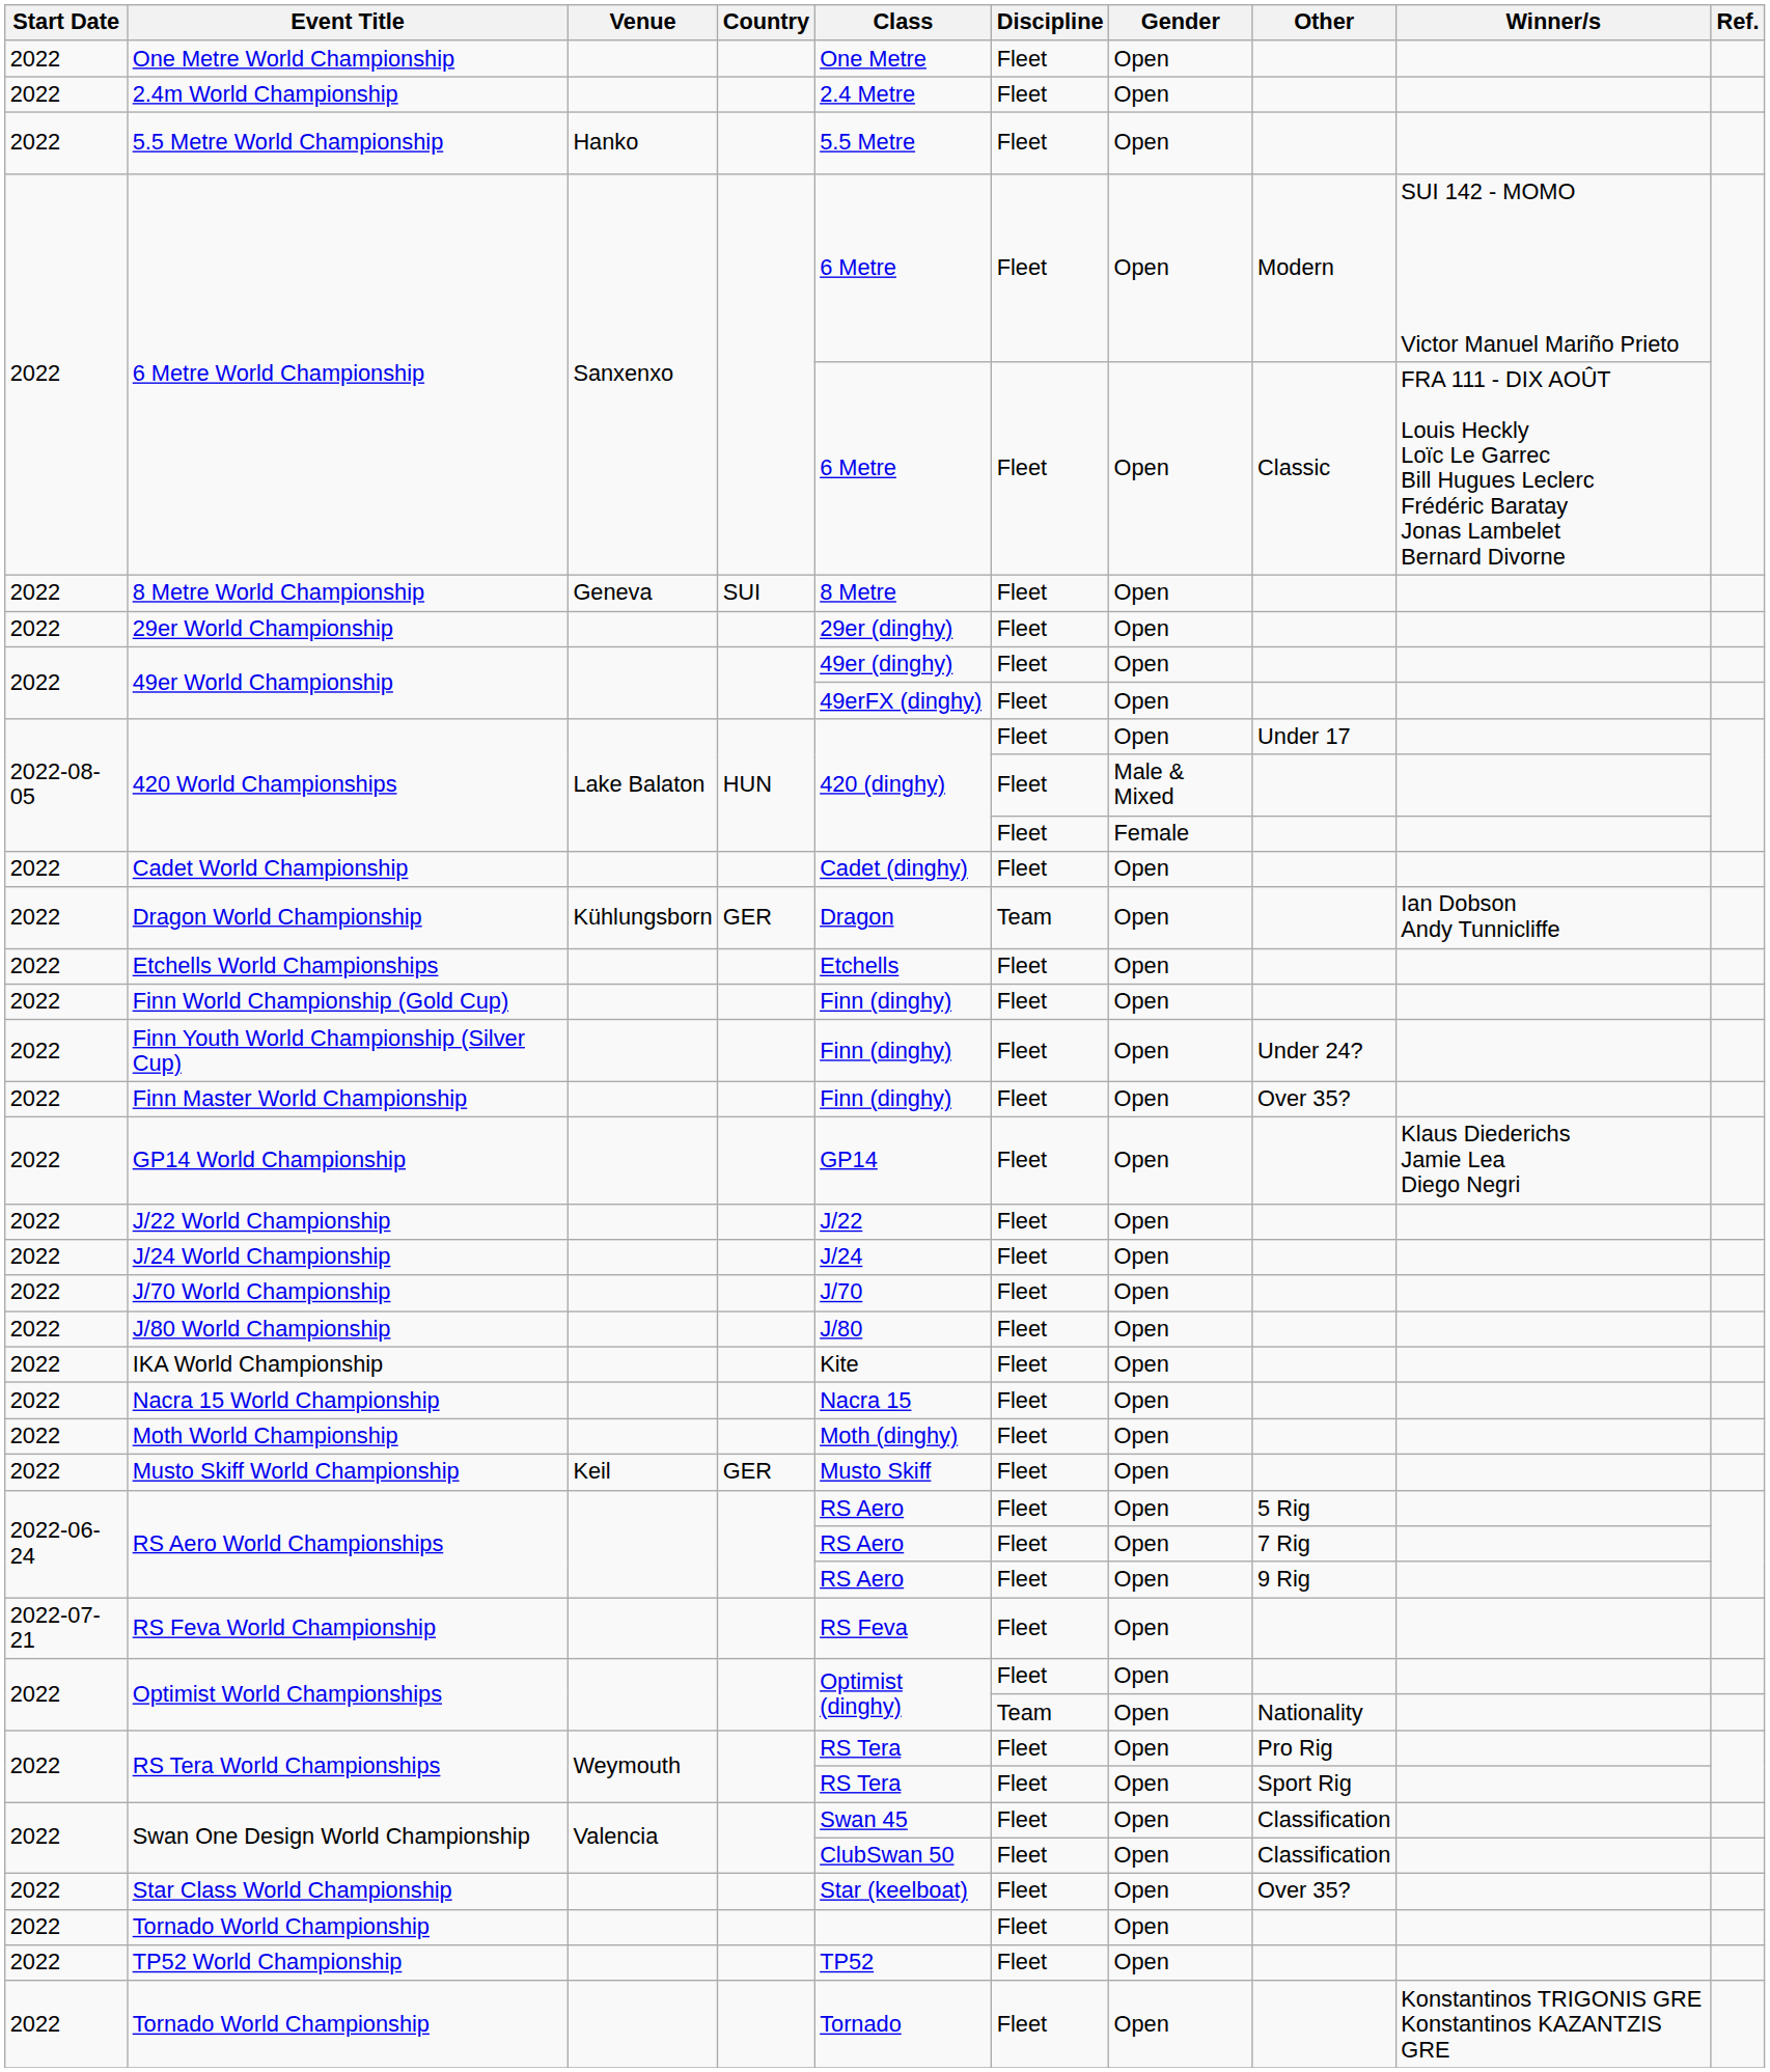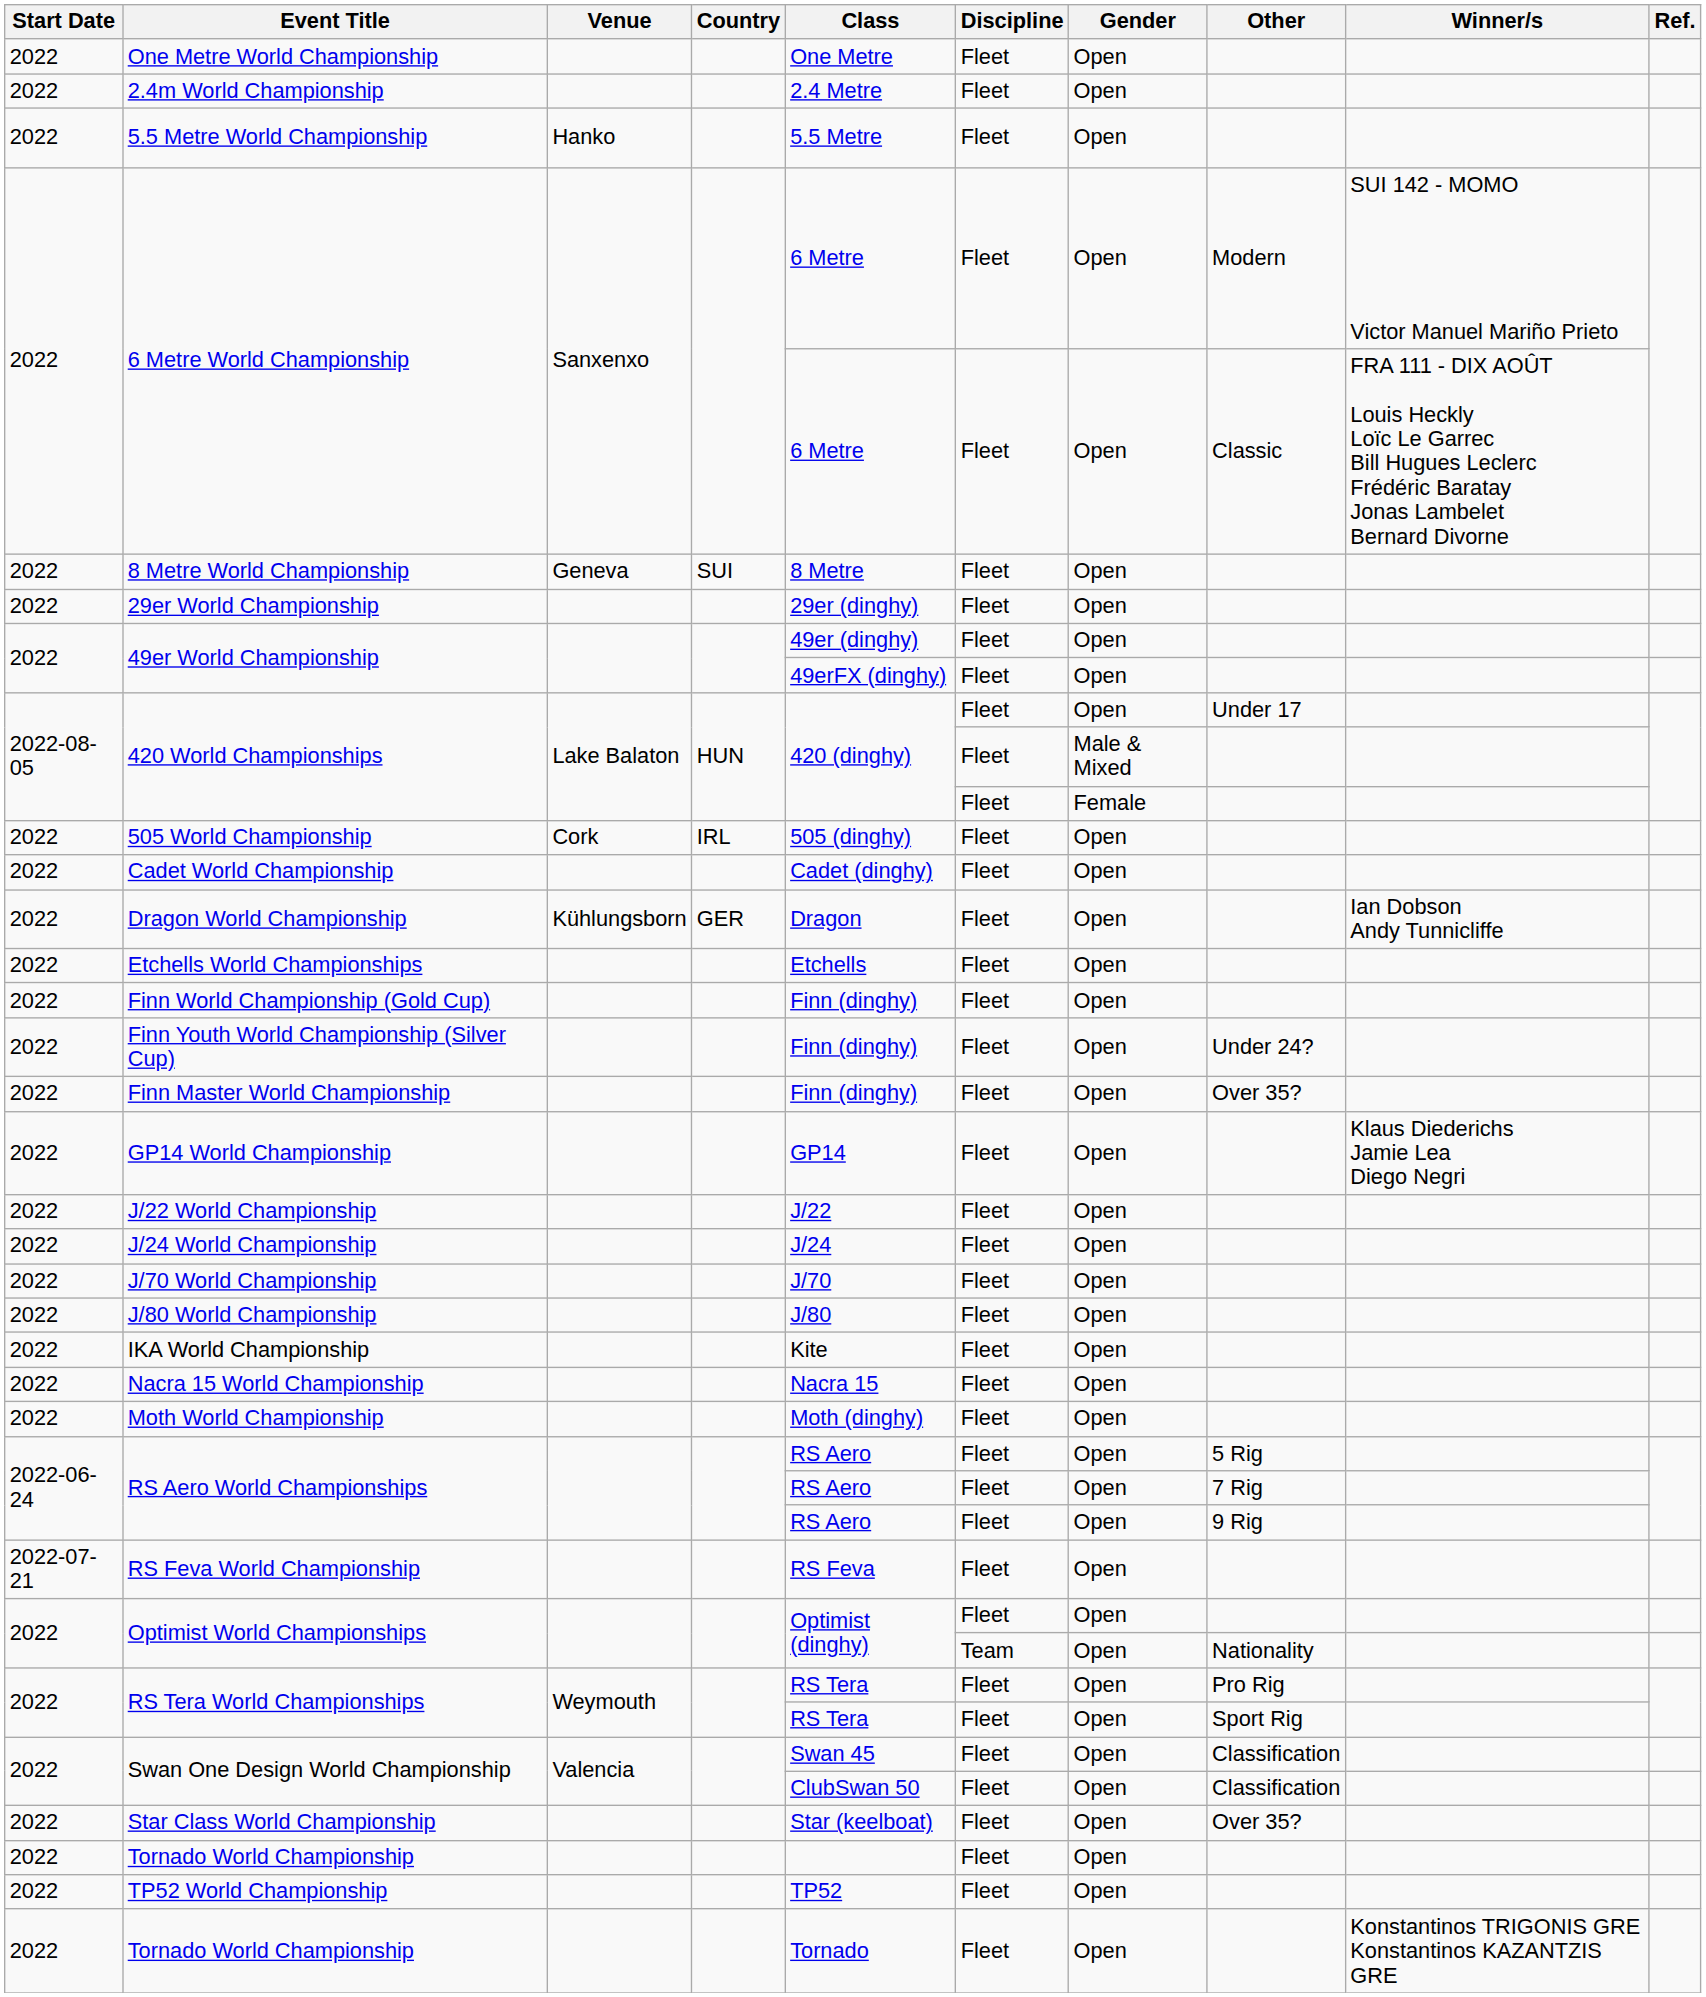+ row: 2022 | 505 World Championship | Cork | IRL | 505 (dinghy) | Fleet | Open
Dragon World Championship | Discipline: Team -> Fleet
- row: 2022 | Musto Skiff World Championship | Keil | GER | Musto Skiff | Fleet | Open
